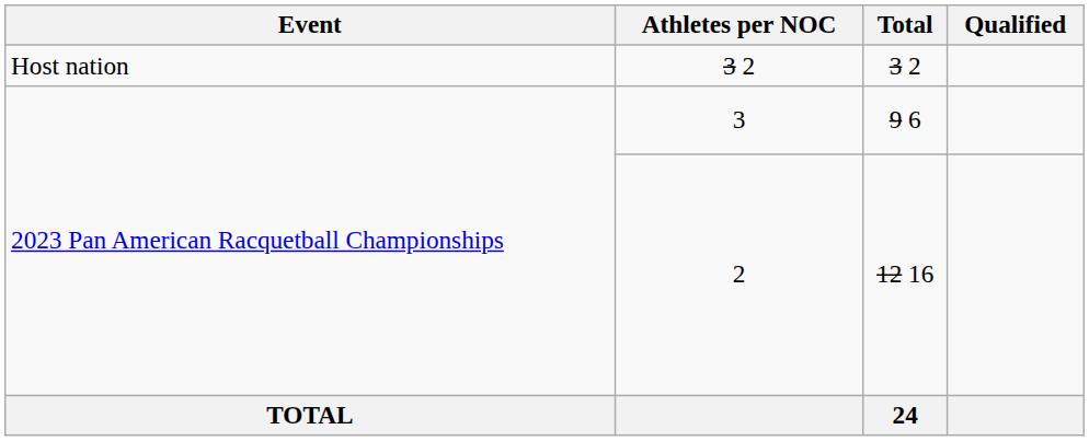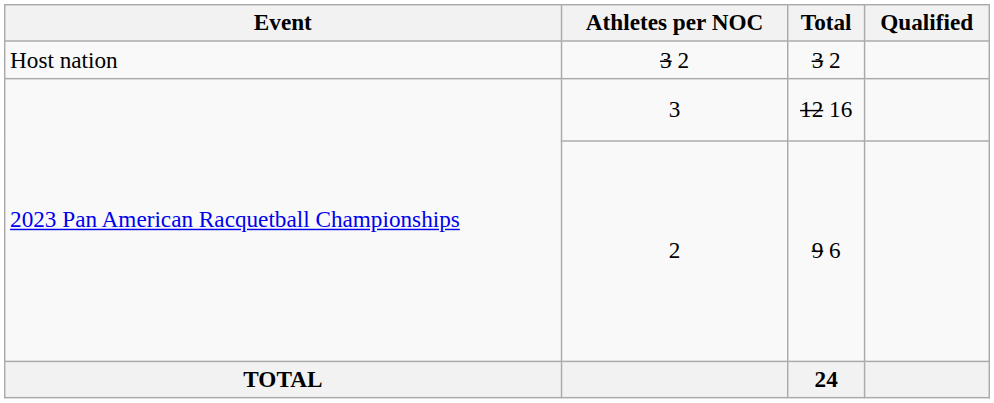3 | Total: 9 6 -> 12 16
2 | Total: 12 16 -> 9 6
